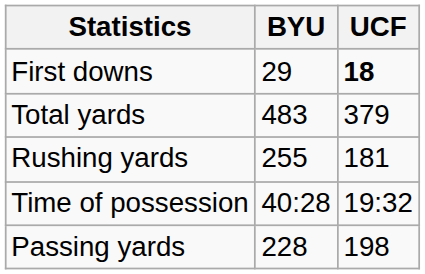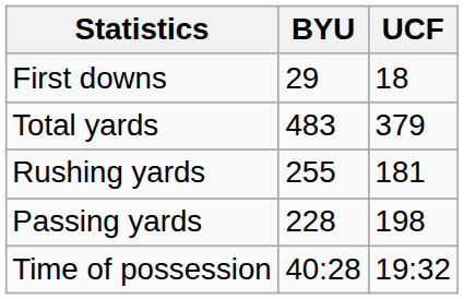First downs | UCF: bold -> normal
rows swapped: Passing yards <-> Time of possession
